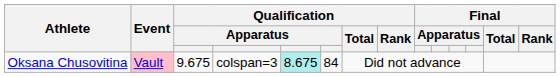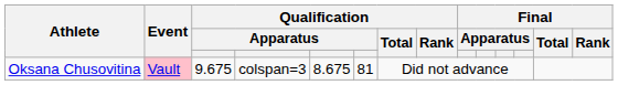Oksana Chusovitina | column 5: paleturquoise background -> no background
Oksana Chusovitina | column 6: 84 -> 81
